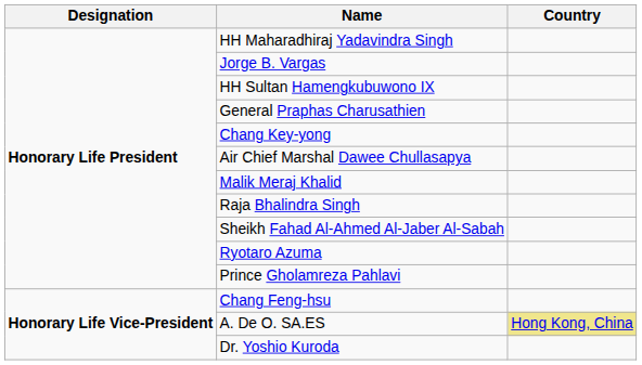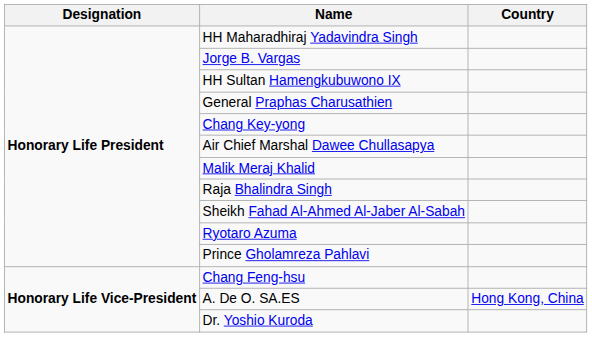A. De O. SA.ES | Country: khaki background -> no background
